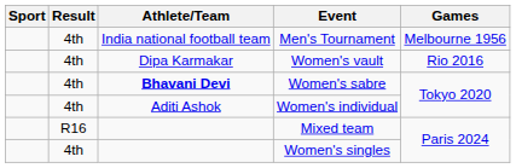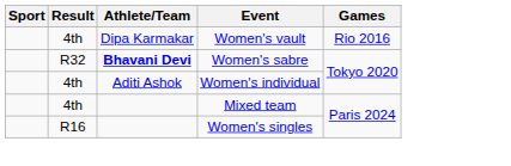- row: 4th | India national football team | Men's Tournament | Melbourne 1956
Women's sabre | Result: 4th -> R32
Mixed team | Result: R16 -> 4th
Women's singles | Result: 4th -> R16
